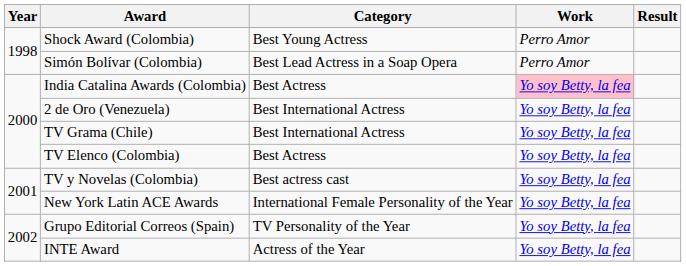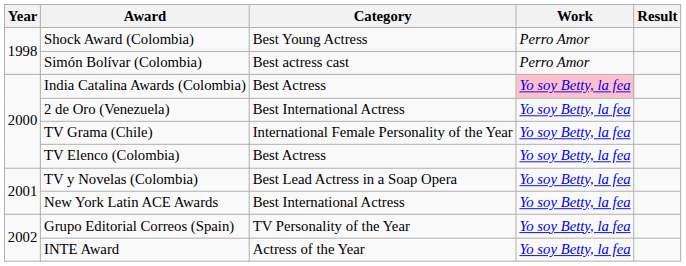Simón Bolívar (Colombia) | Category: Best Lead Actress in a Soap Opera -> Best actress cast
TV Grama (Chile) | Category: Best International Actress -> International Female Personality of the Year
TV y Novelas (Colombia) | Category: Best actress cast -> Best Lead Actress in a Soap Opera
New York Latin ACE Awards | Category: International Female Personality of the Year -> Best International Actress
